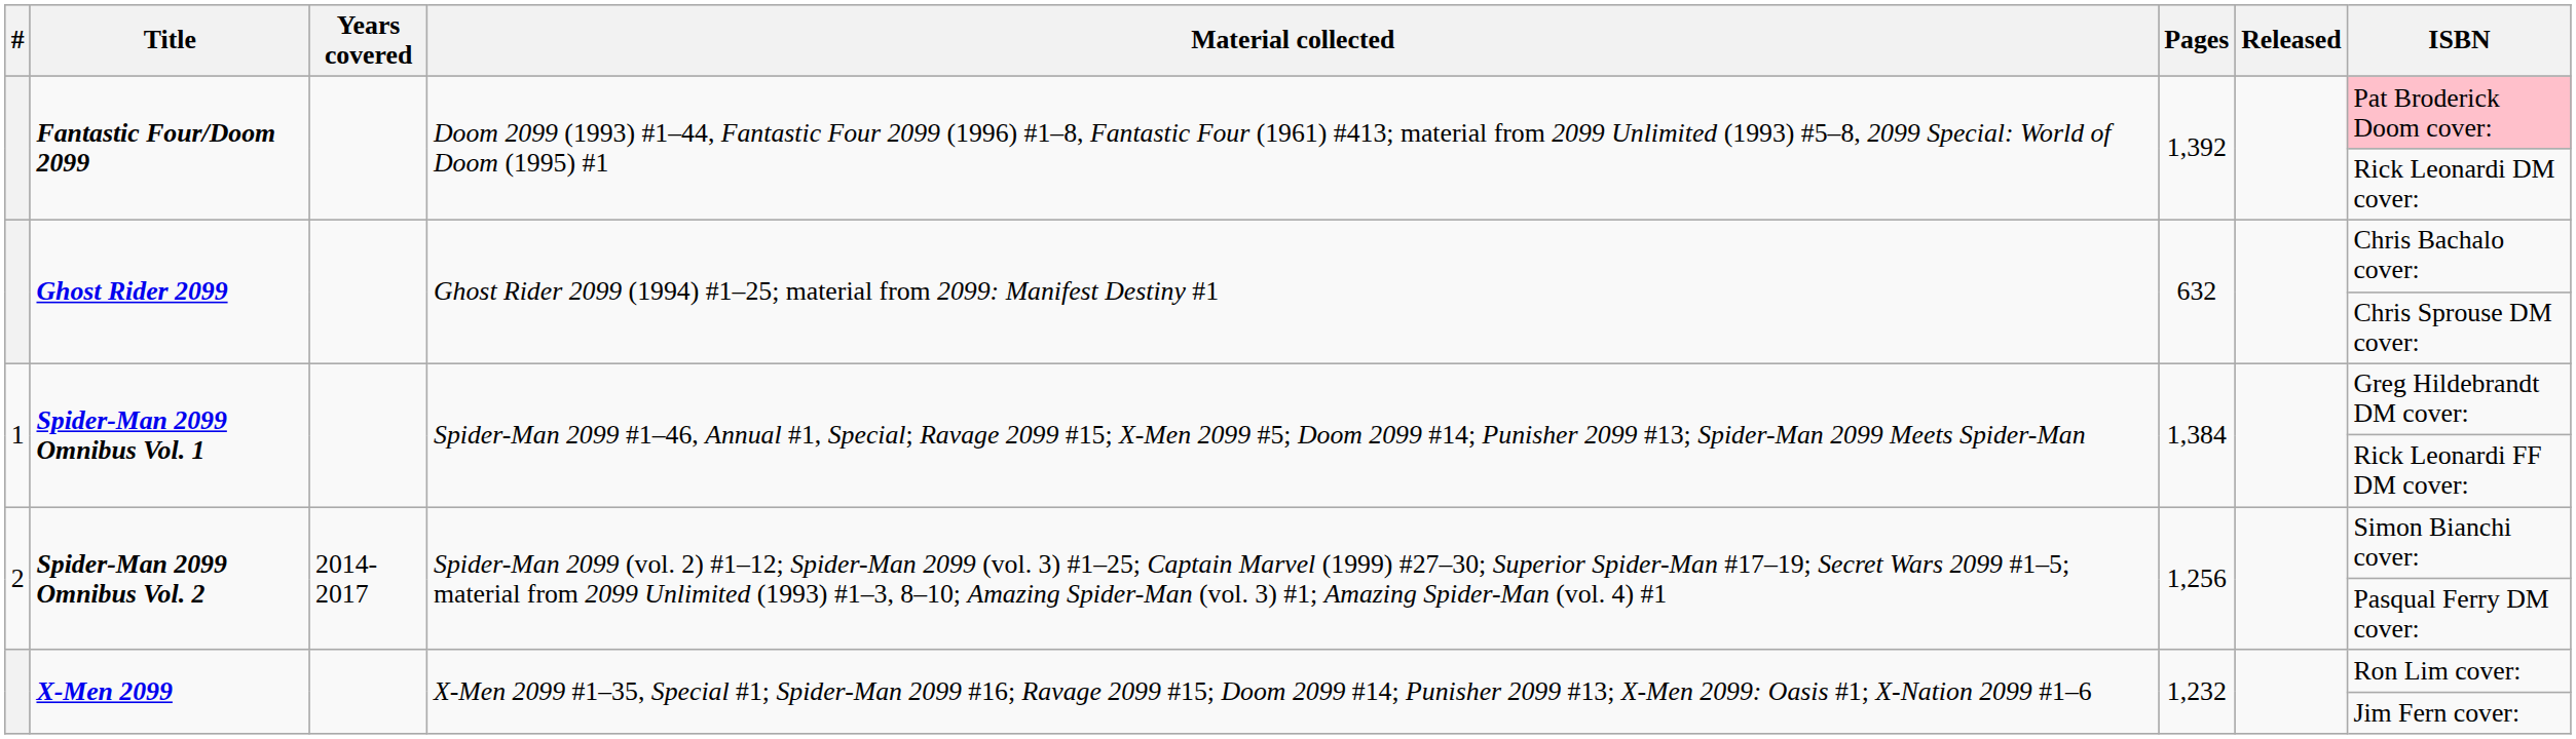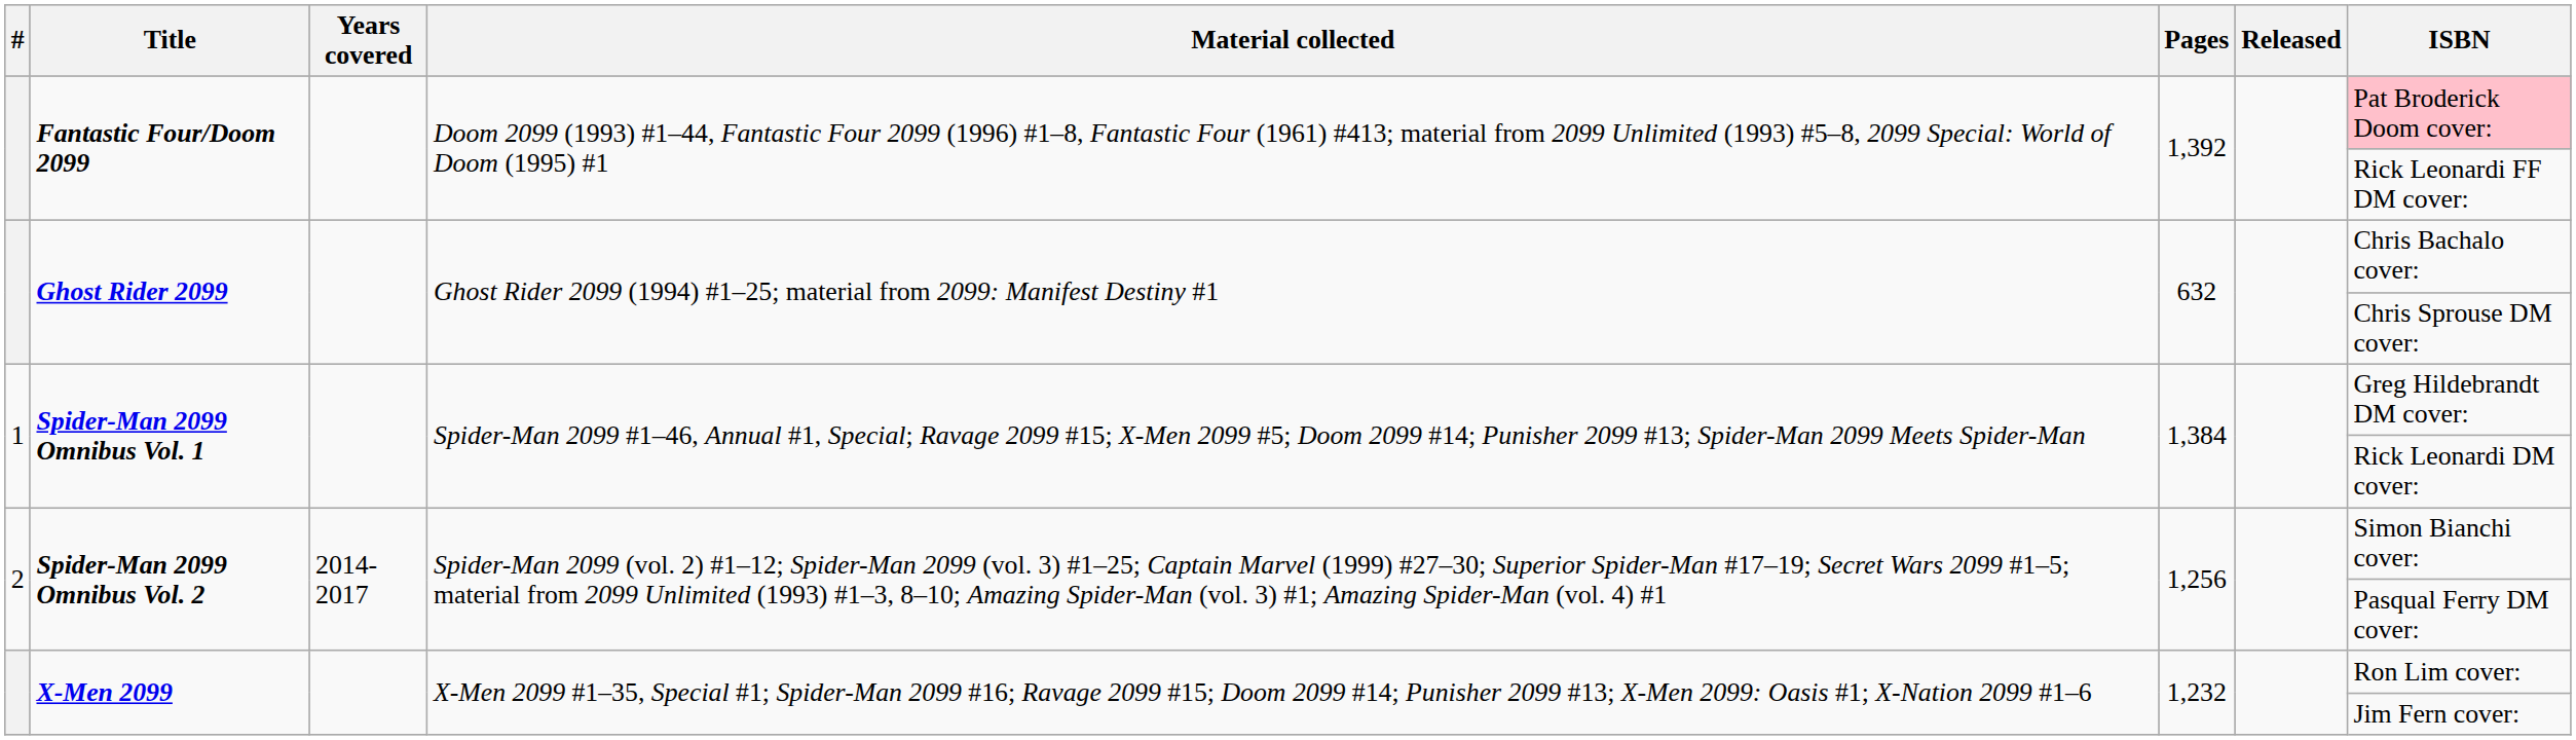row 3 | ISBN: Rick Leonardi DM cover: -> Rick Leonardi FF DM cover:
row 7 | ISBN: Rick Leonardi FF DM cover: -> Rick Leonardi DM cover:
